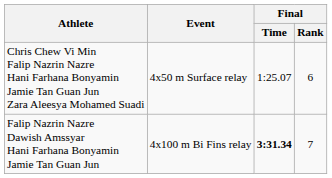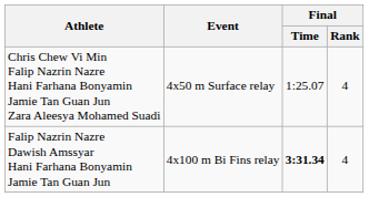row 3 | Final / Rank: 6 -> 4
row 4 | Final / Rank: 7 -> 4
